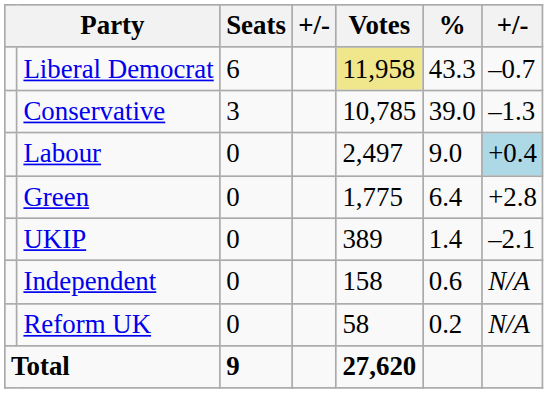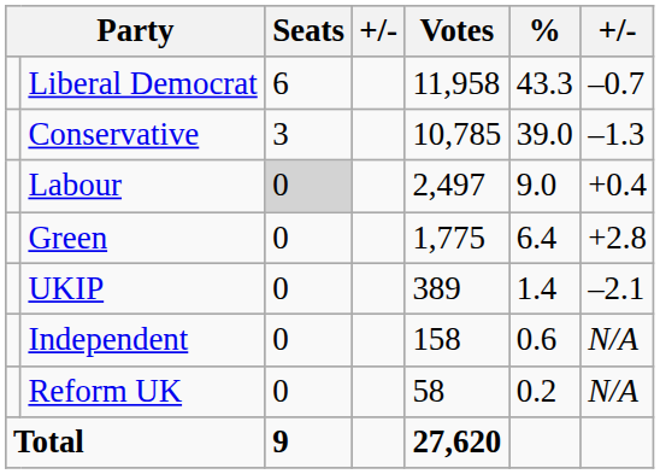Liberal Democrat | Votes: khaki background -> no background
Labour | Seats: no background -> lightgrey background
Labour | column 7: lightblue background -> no background
